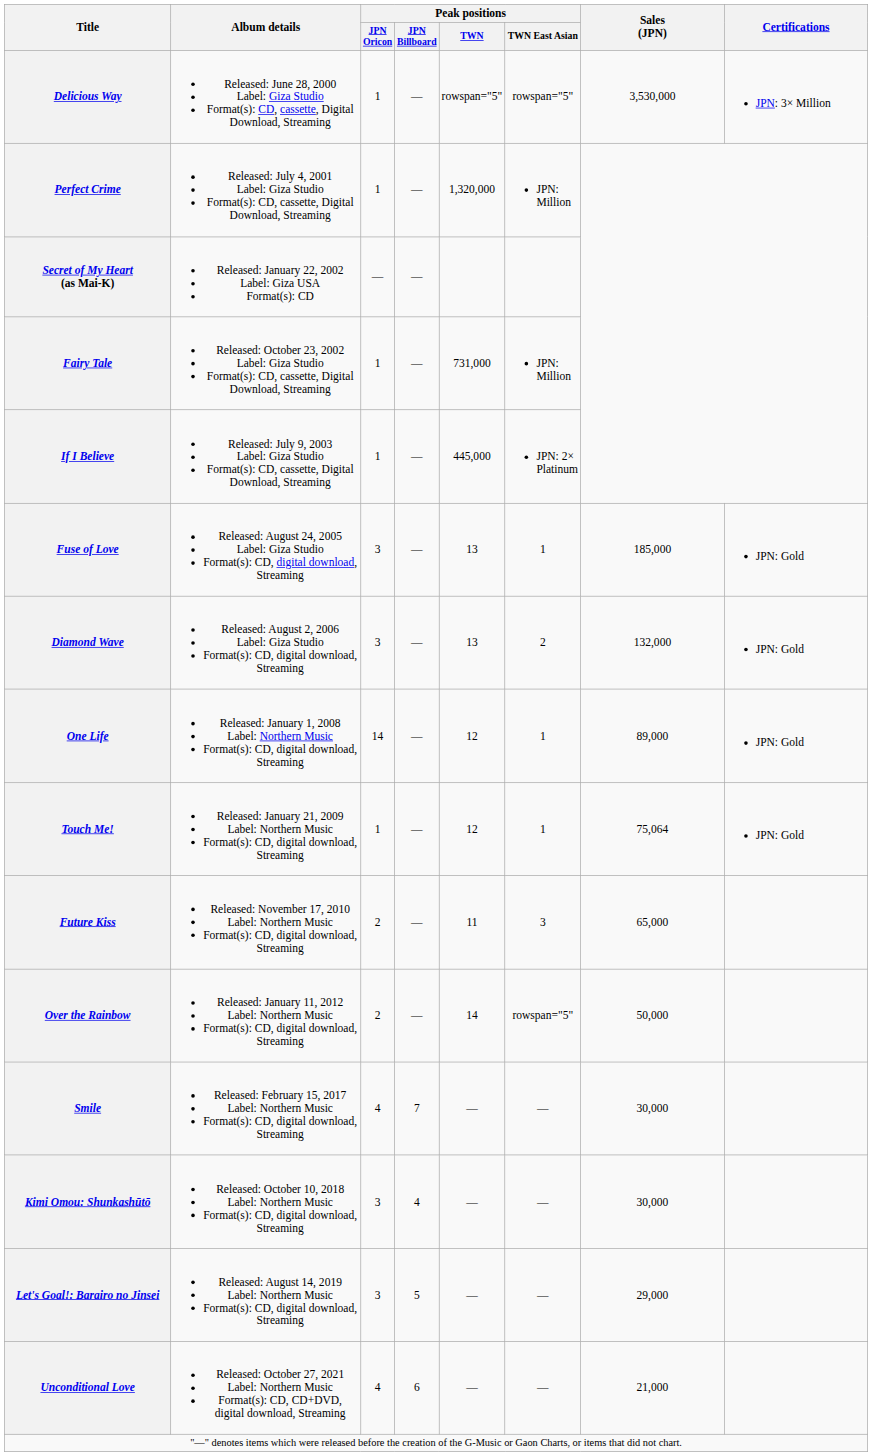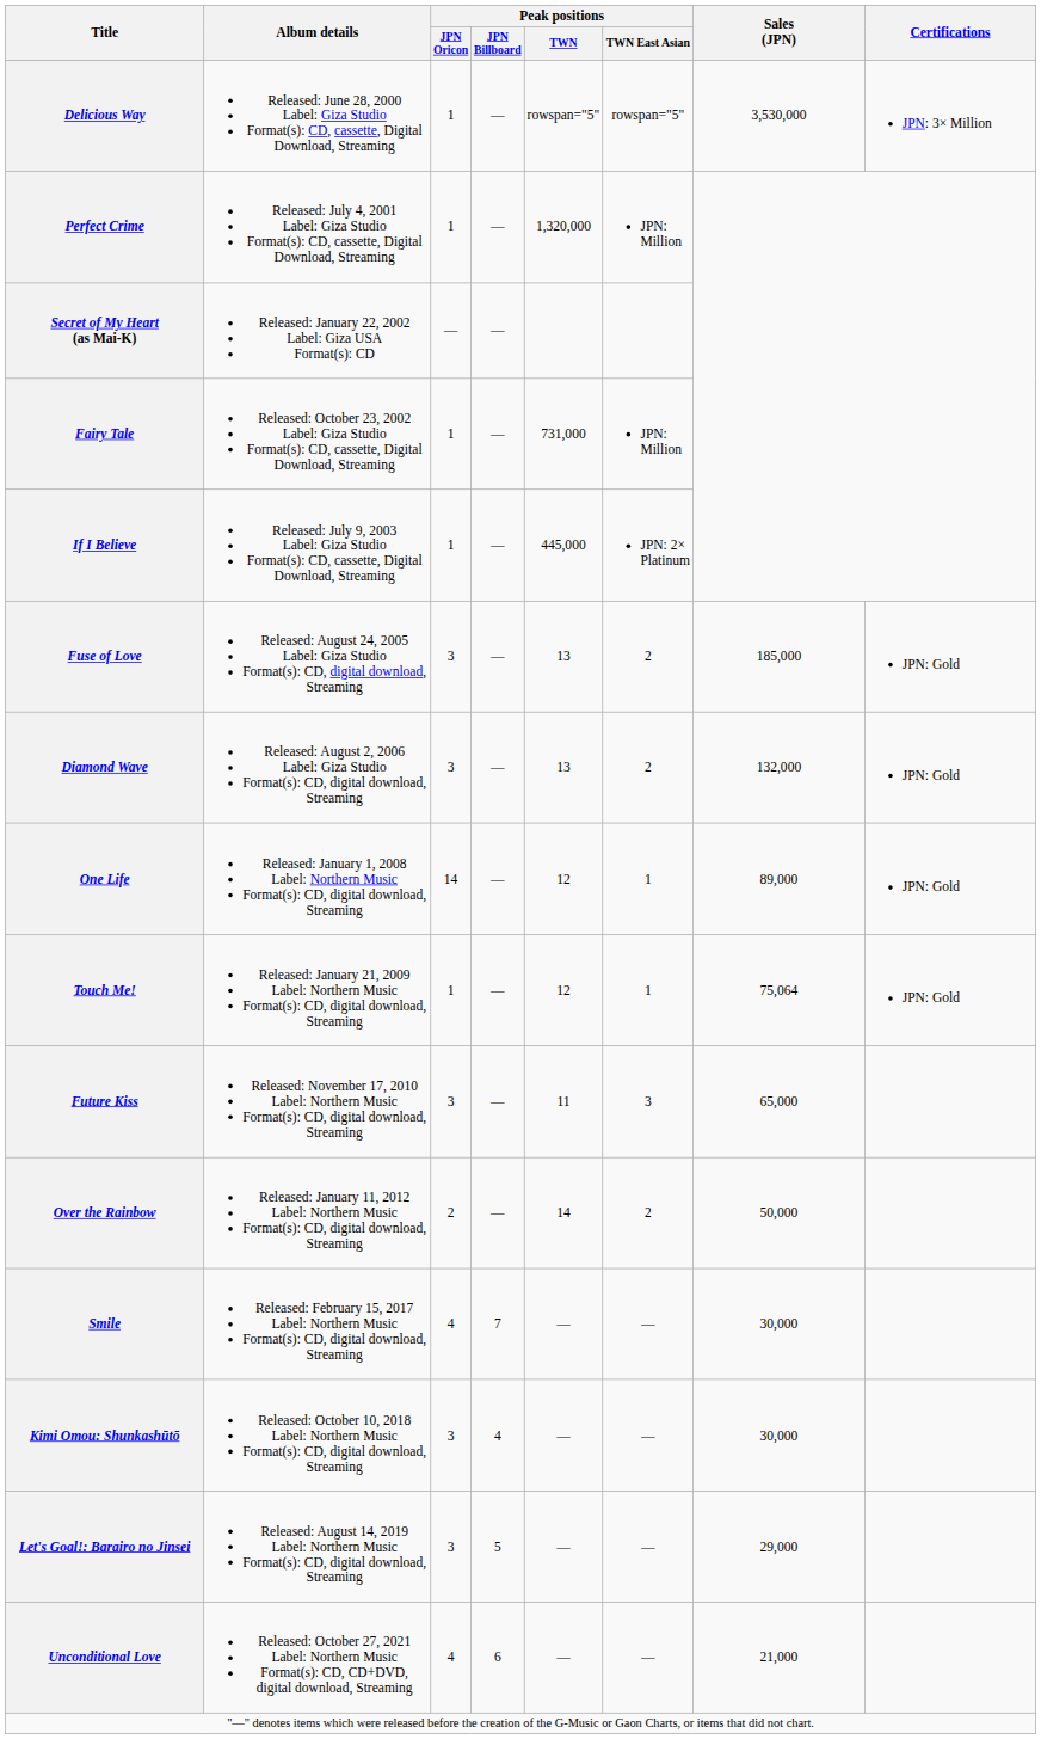Fuse of Love | Peak positions / TWN East Asian: 1 -> 2
Future Kiss | Peak positions / JPN Oricon: 2 -> 3
Over the Rainbow | Peak positions / TWN East Asian: rowspan="5" -> 2
